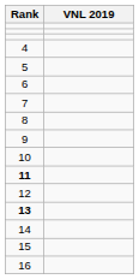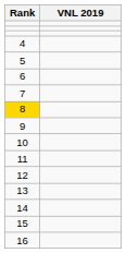row 9 | Rank: no background -> gold background
row 12 | Rank: bold -> normal
row 14 | Rank: bold -> normal
